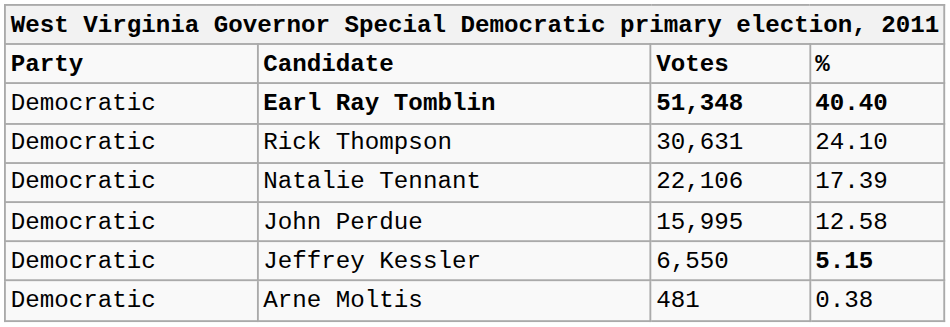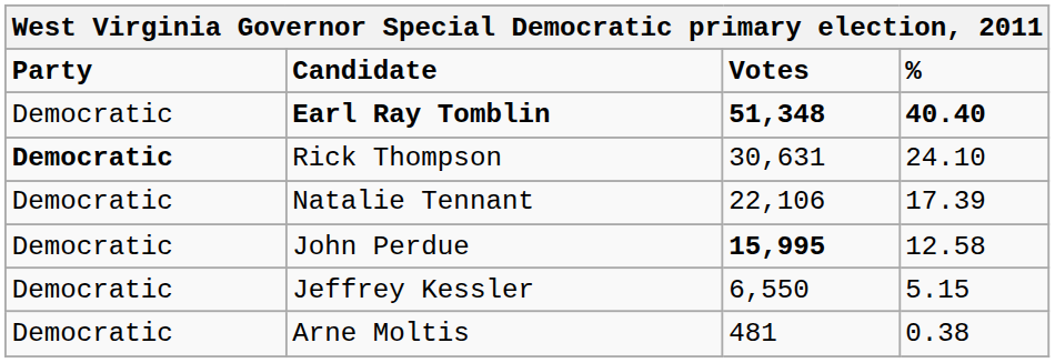Rick Thompson | Party: normal -> bold
John Perdue | Votes: normal -> bold
Jeffrey Kessler | %: bold -> normal
